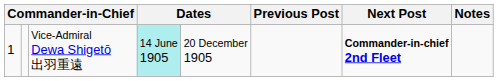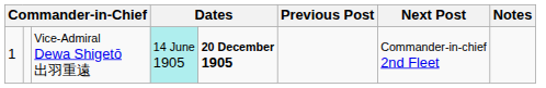Vice-Admiral Dewa Shigetō 出羽重遠 | column 5: normal -> bold
Vice-Admiral Dewa Shigetō 出羽重遠 | Next Post: bold -> normal
